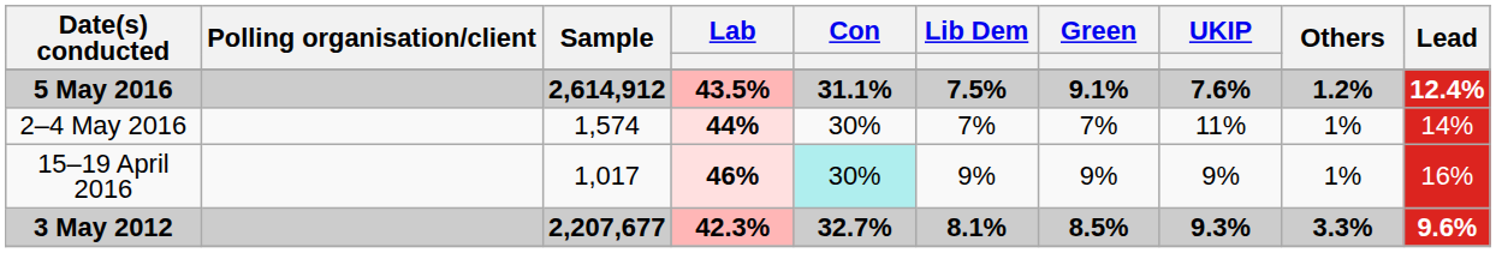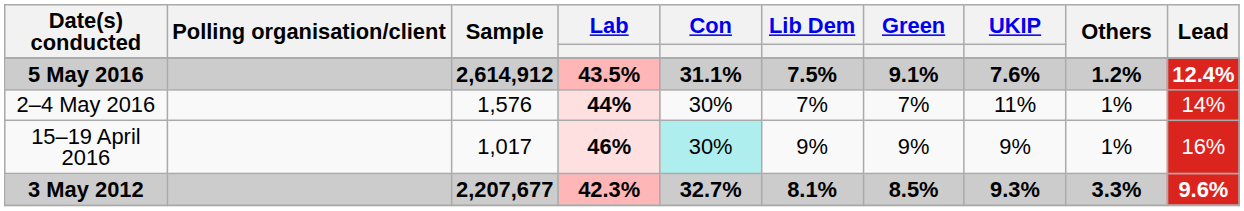2–4 May 2016 | Sample: 1,574 -> 1,576
